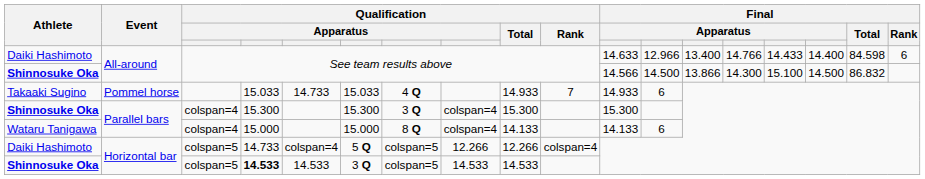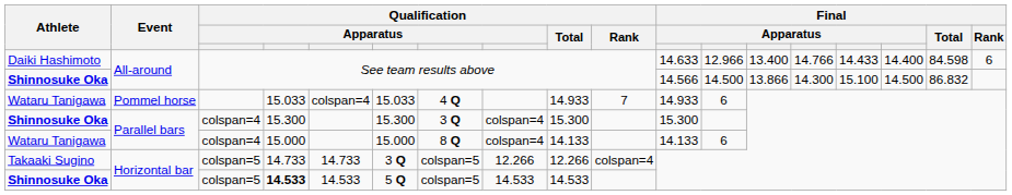row 6 | Athlete: Takaaki Sugino -> Wataru Tanigawa
row 6 | column 5: 14.733 -> colspan=4
row 9 | Athlete: Daiki Hashimoto -> Takaaki Sugino
row 9 | column 5: colspan=4 -> 14.733
row 9 | column 6: 5 Q -> 3 Q
row 10 | column 6: 3 Q -> 5 Q
